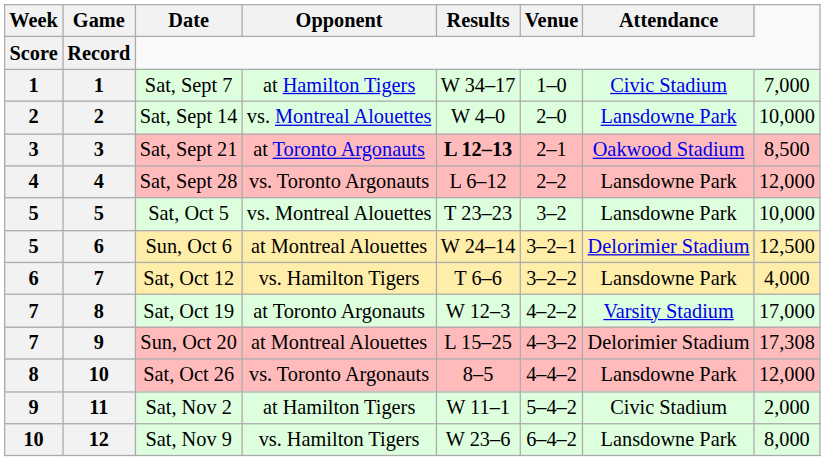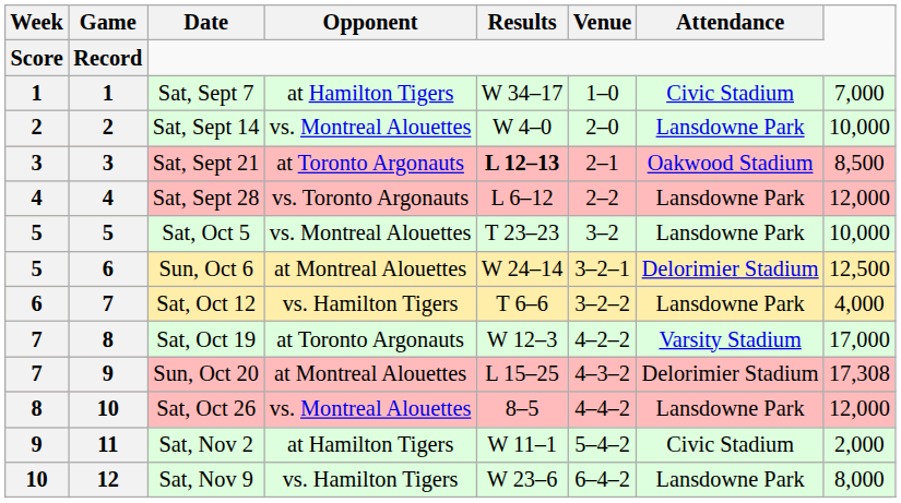Sat, Oct 26 | Opponent: vs. Toronto Argonauts -> vs. Montreal Alouettes
